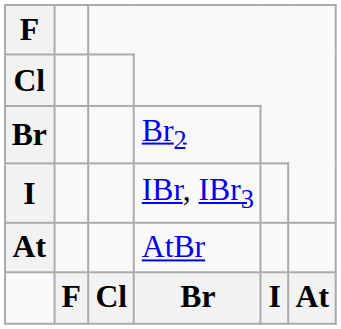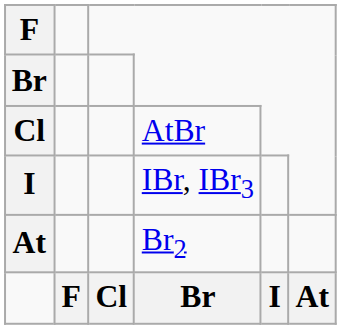row 2 | F: Cl -> Br
row 3 | F: Br -> Cl
row 3 | column 4: Br2 -> AtBr
row 5 | column 4: AtBr -> Br2
